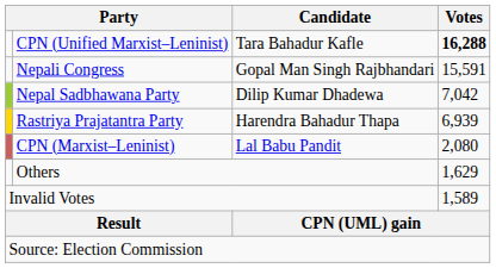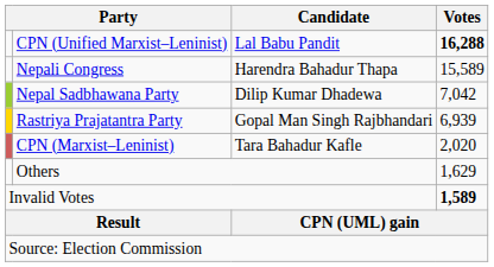CPN (Unified Marxist–Leninist) | Candidate: Tara Bahadur Kafle -> Lal Babu Pandit
Nepali Congress | Candidate: Gopal Man Singh Rajbhandari -> Harendra Bahadur Thapa
Nepali Congress | Votes: 15,591 -> 15,589
Rastriya Prajatantra Party | Candidate: Harendra Bahadur Thapa -> Gopal Man Singh Rajbhandari
CPN (Marxist–Leninist) | Candidate: Lal Babu Pandit -> Tara Bahadur Kafle
CPN (Marxist–Leninist) | Votes: 2,080 -> 2,020
Invalid Votes | Votes: normal -> bold
